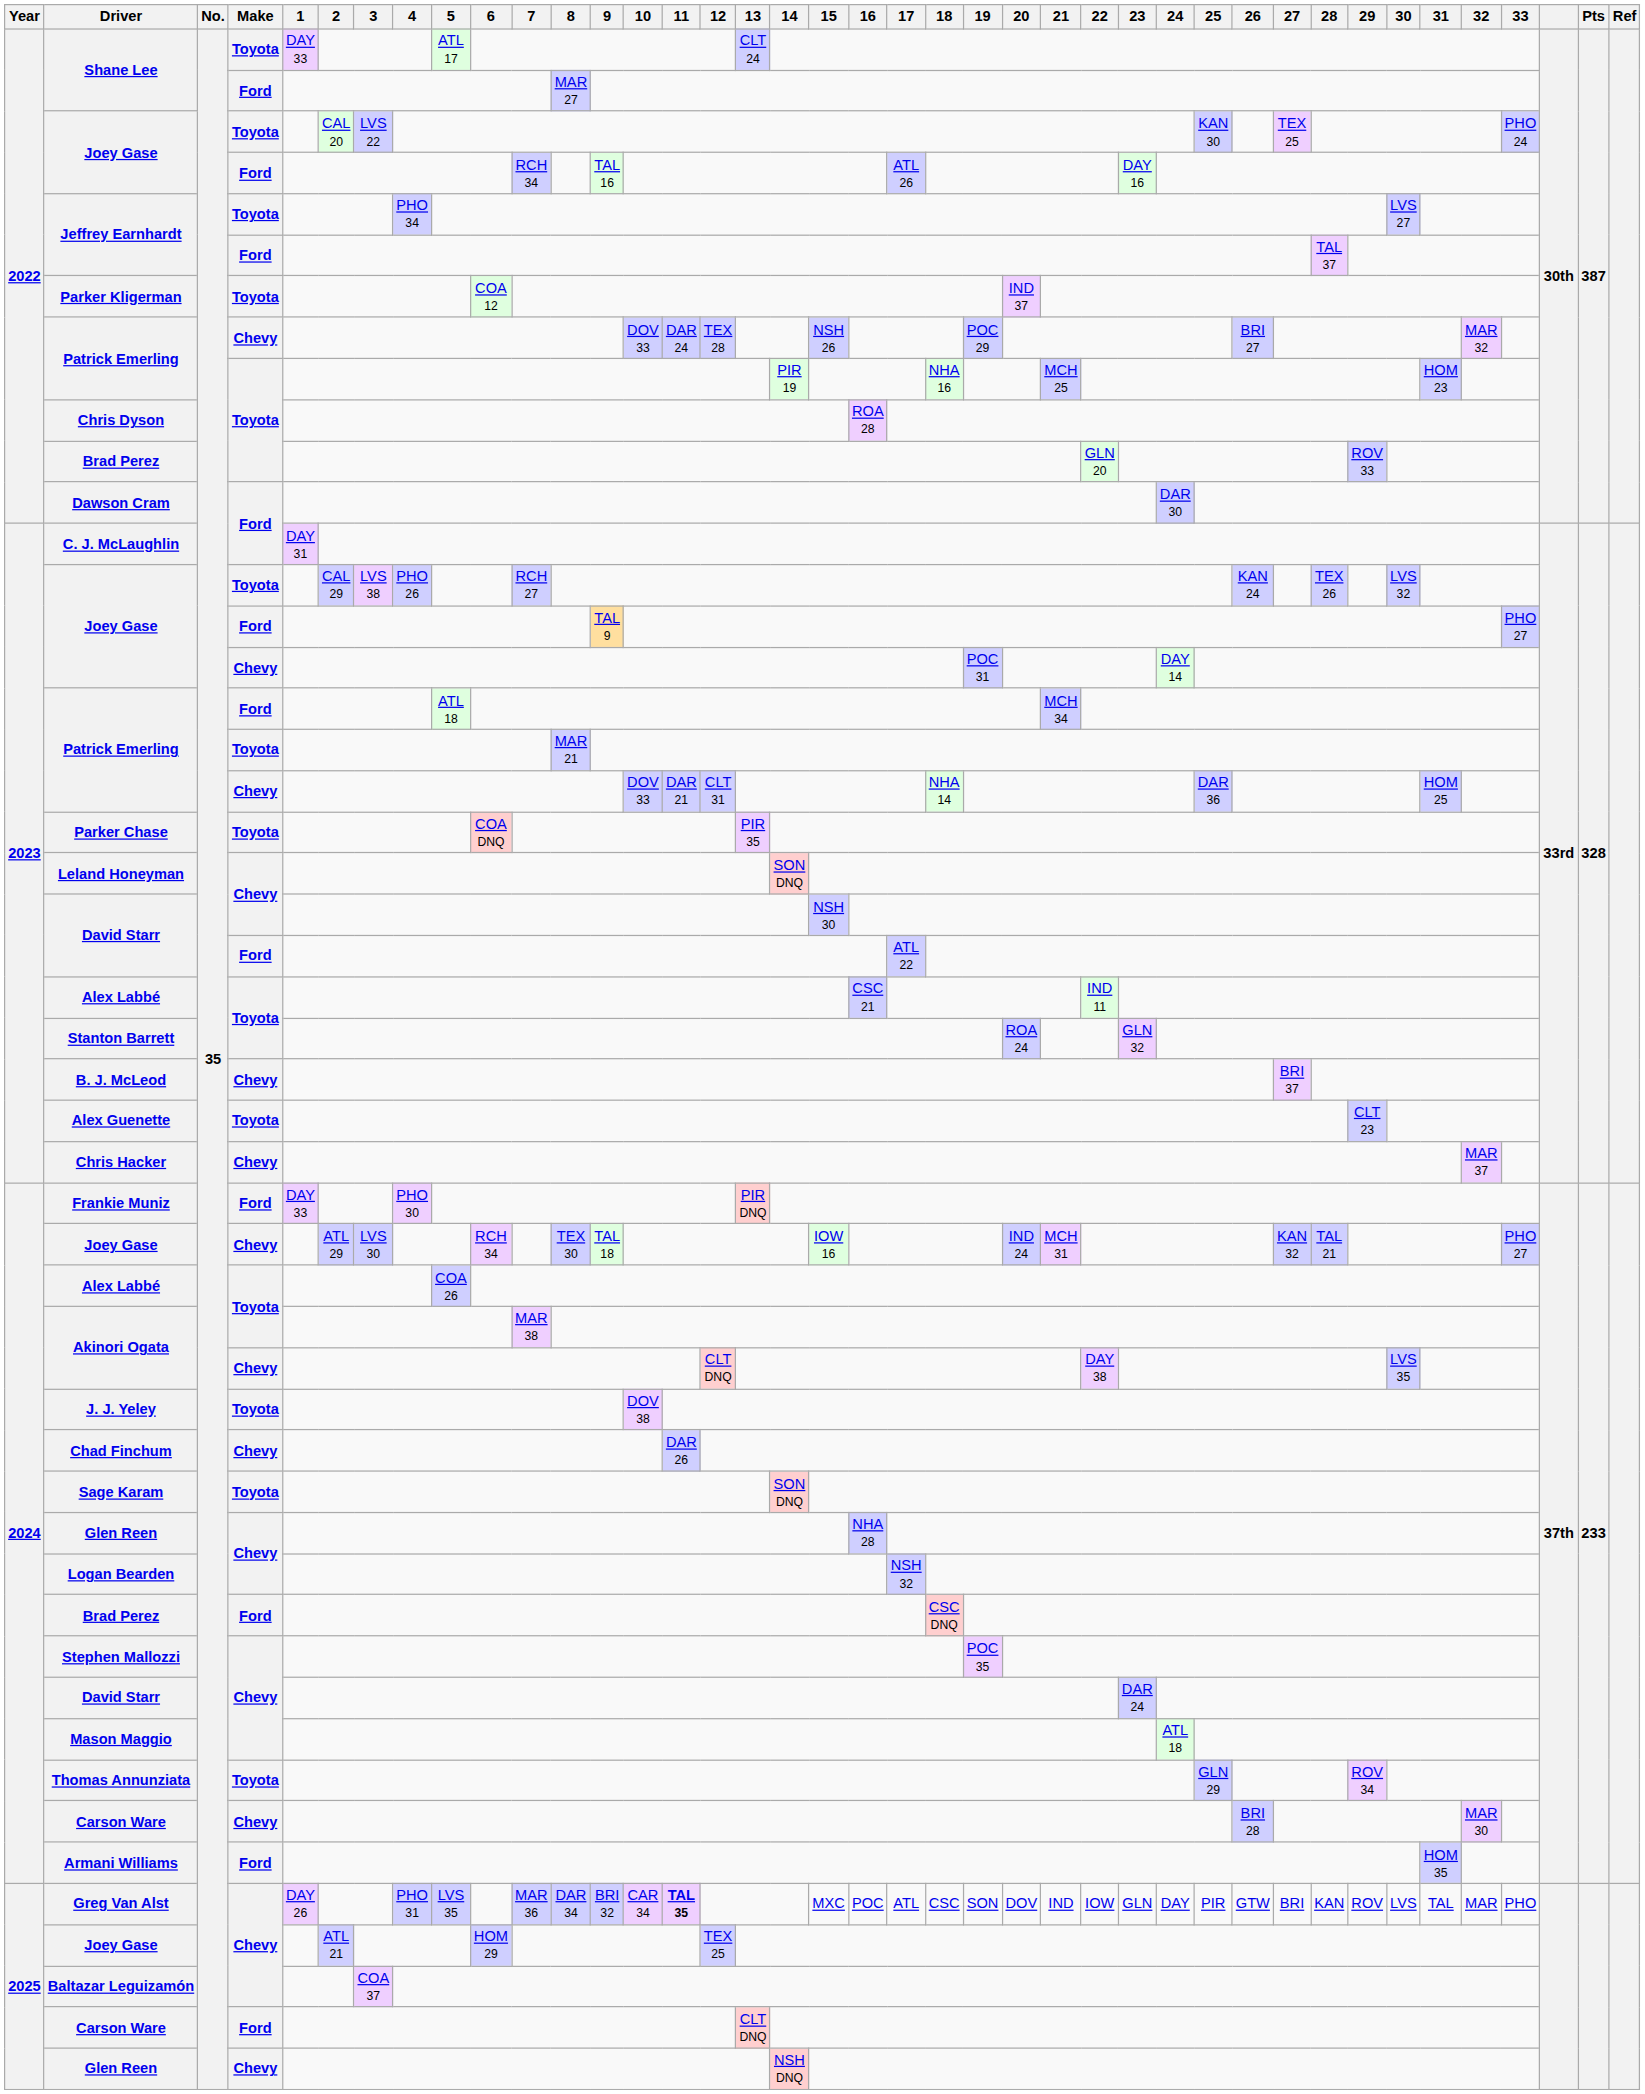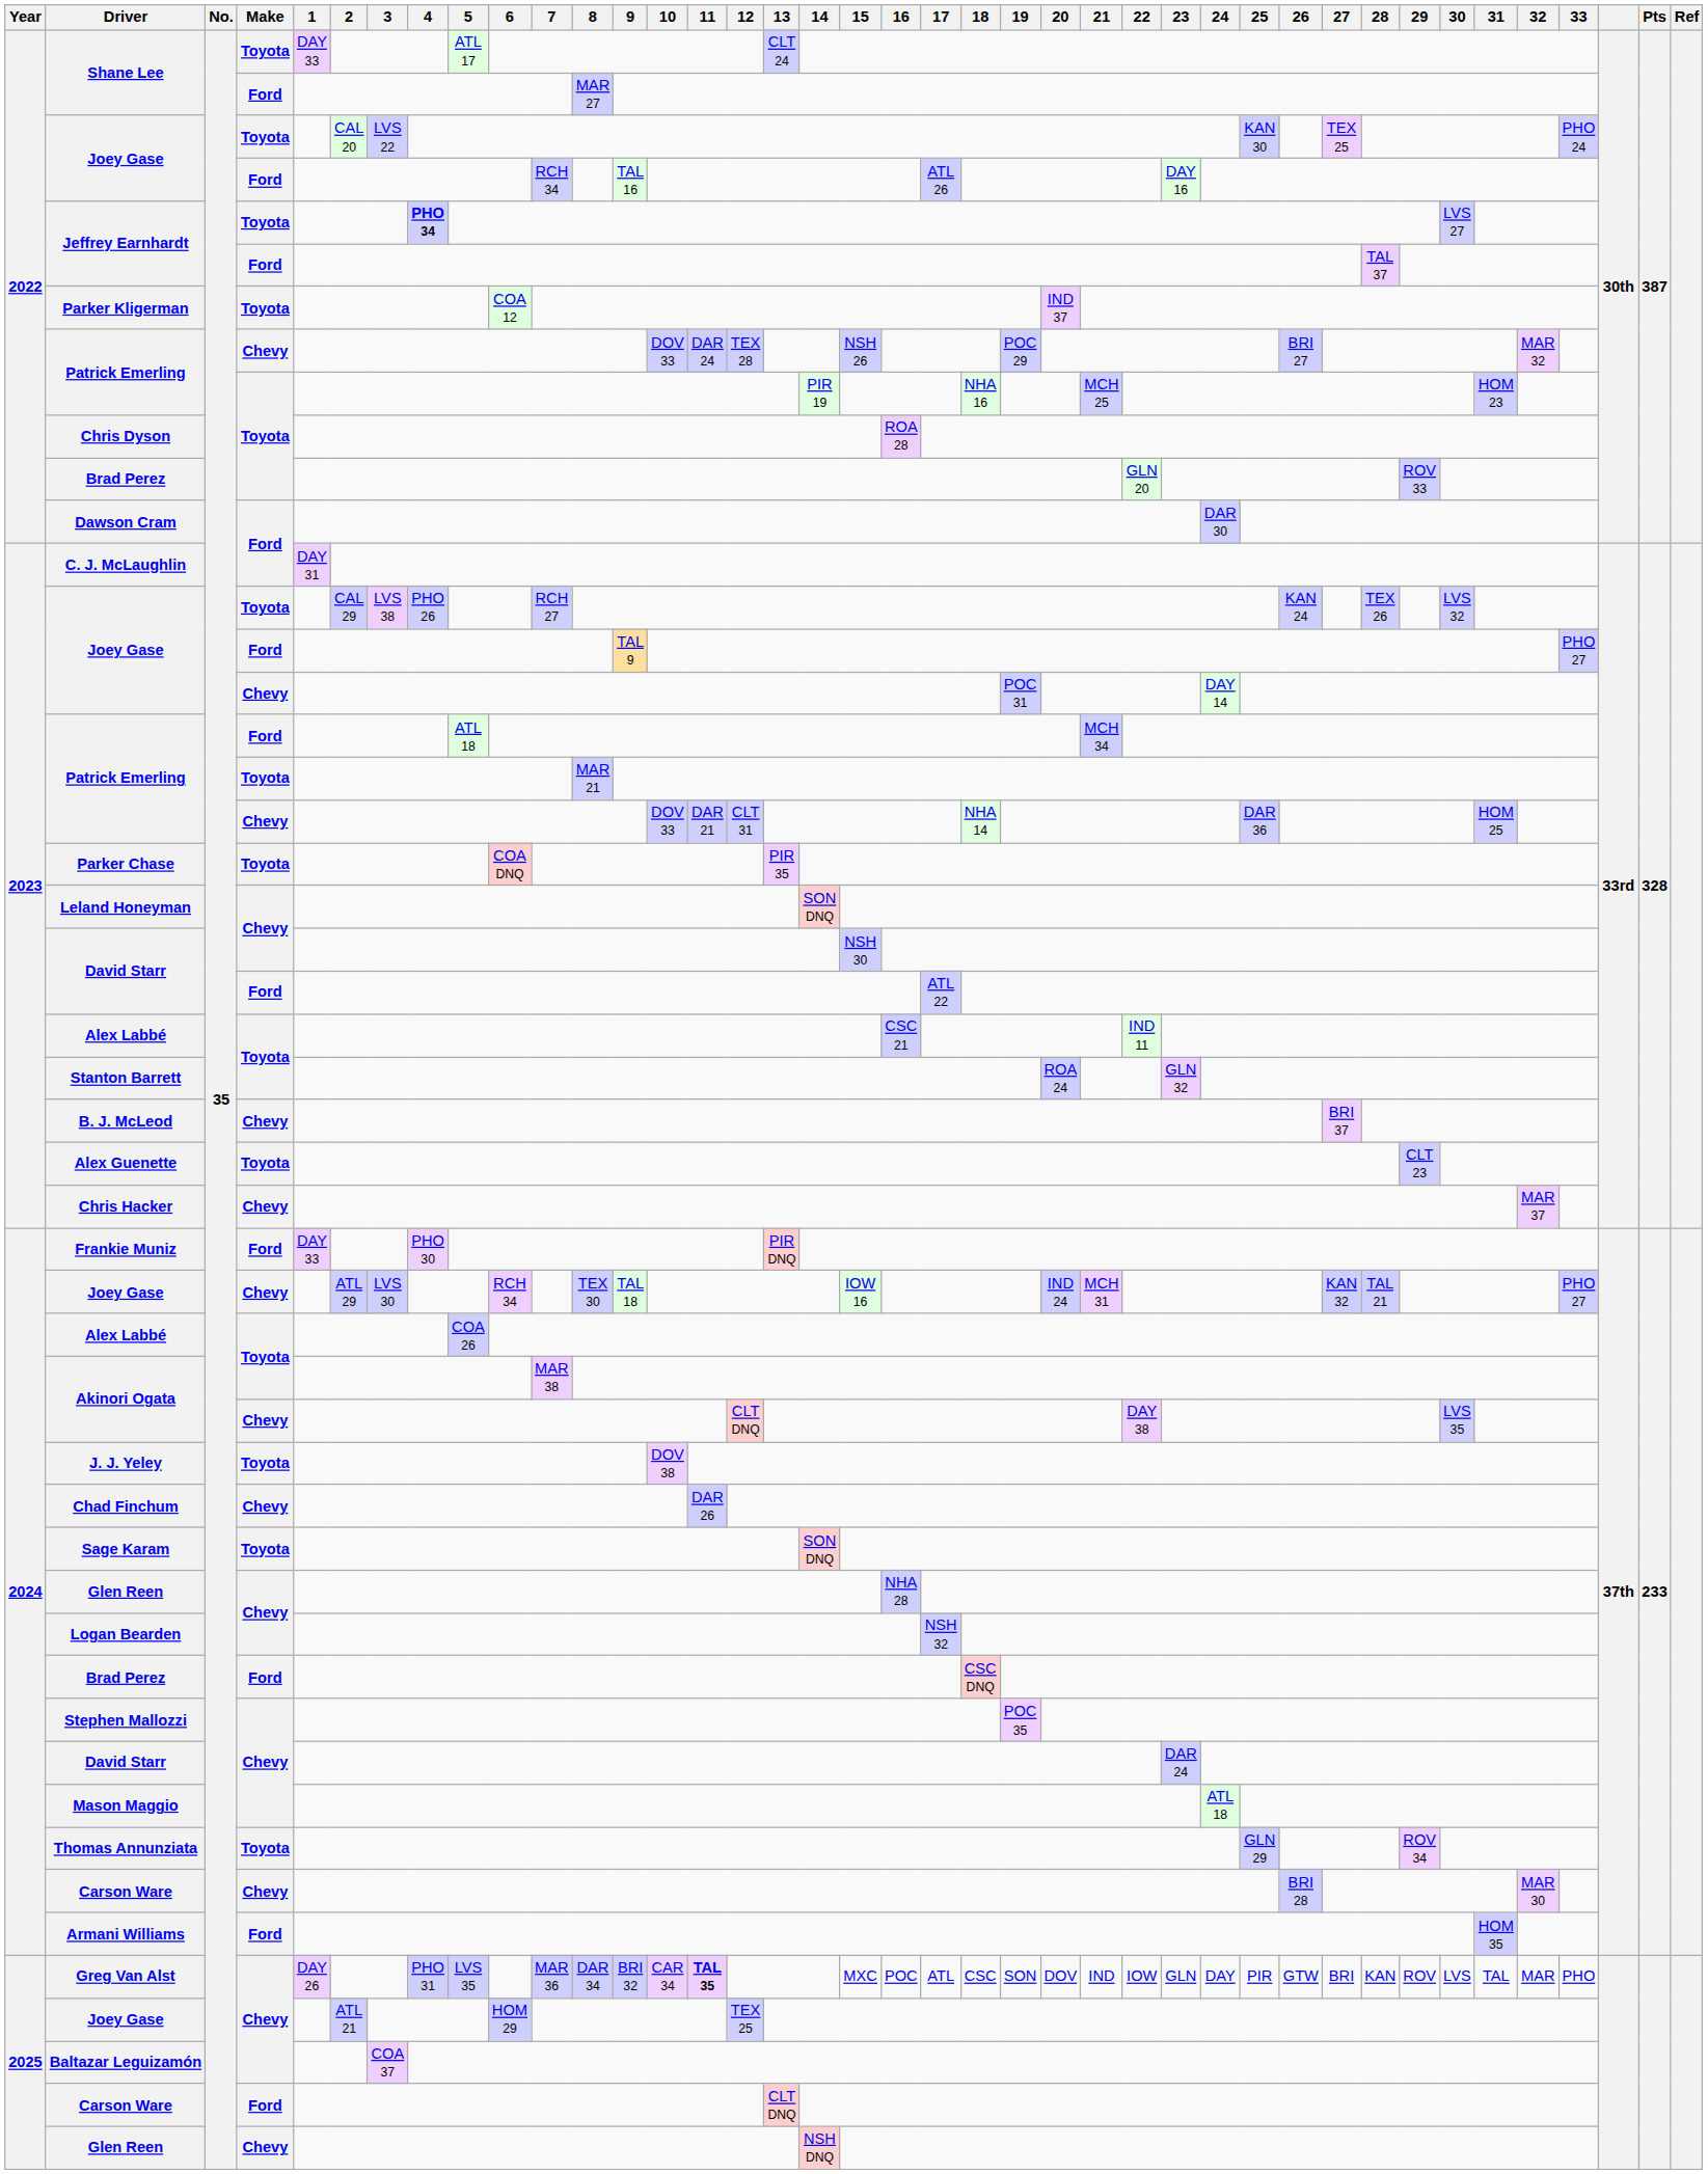Jeffrey Earnhardt / Toyota | 4: normal -> bold
